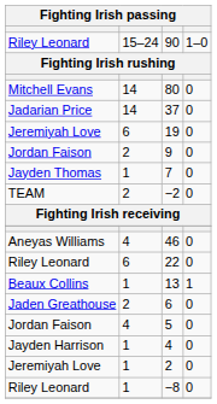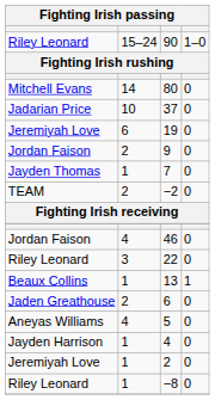37 | column 2: 14 -> 10
46 | column 1: Aneyas Williams -> Jordan Faison
22 | column 2: 6 -> 3
5 | column 1: Jordan Faison -> Aneyas Williams
